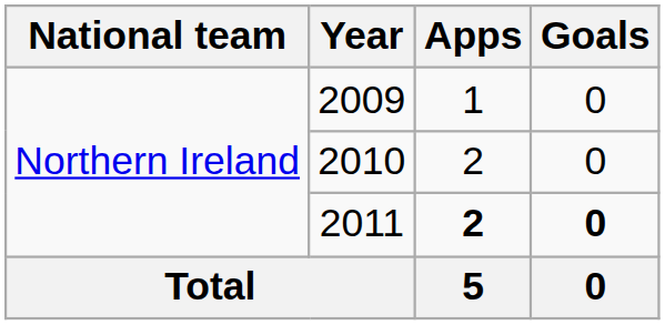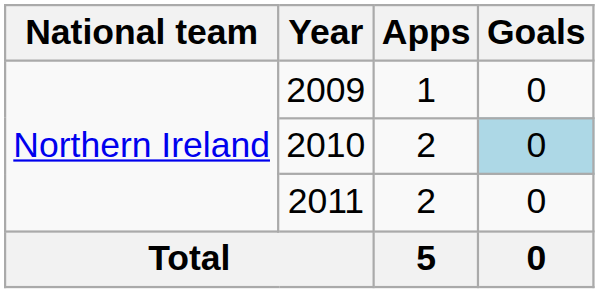2010 | Goals: no background -> lightblue background
2011 | Apps: bold -> normal
2011 | Goals: bold -> normal
